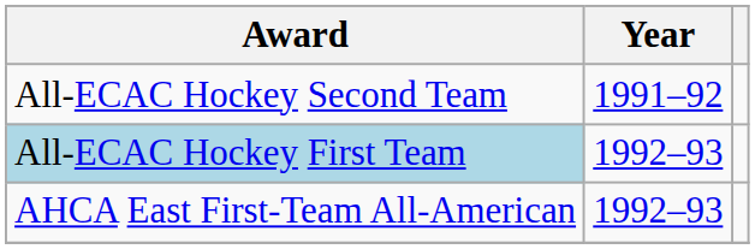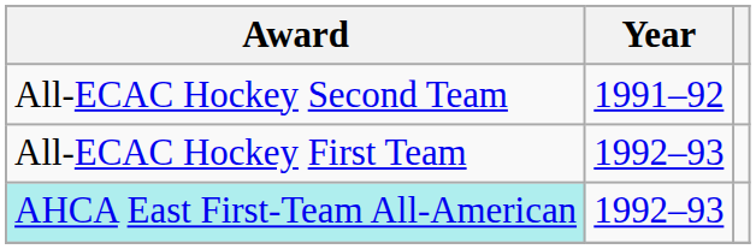row 3 | Award: lightblue background -> no background
row 4 | Award: no background -> paleturquoise background
